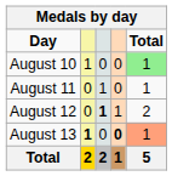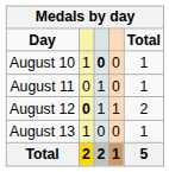August 10 | column 3: normal -> bold
August 10 | Total: lightgreen background -> no background
August 12 | column 2: normal -> bold
August 12 | column 3: bold -> normal
August 13 | column 2: bold -> normal
August 13 | column 4: bold -> normal
August 13 | Total: lightsalmon background -> no background
